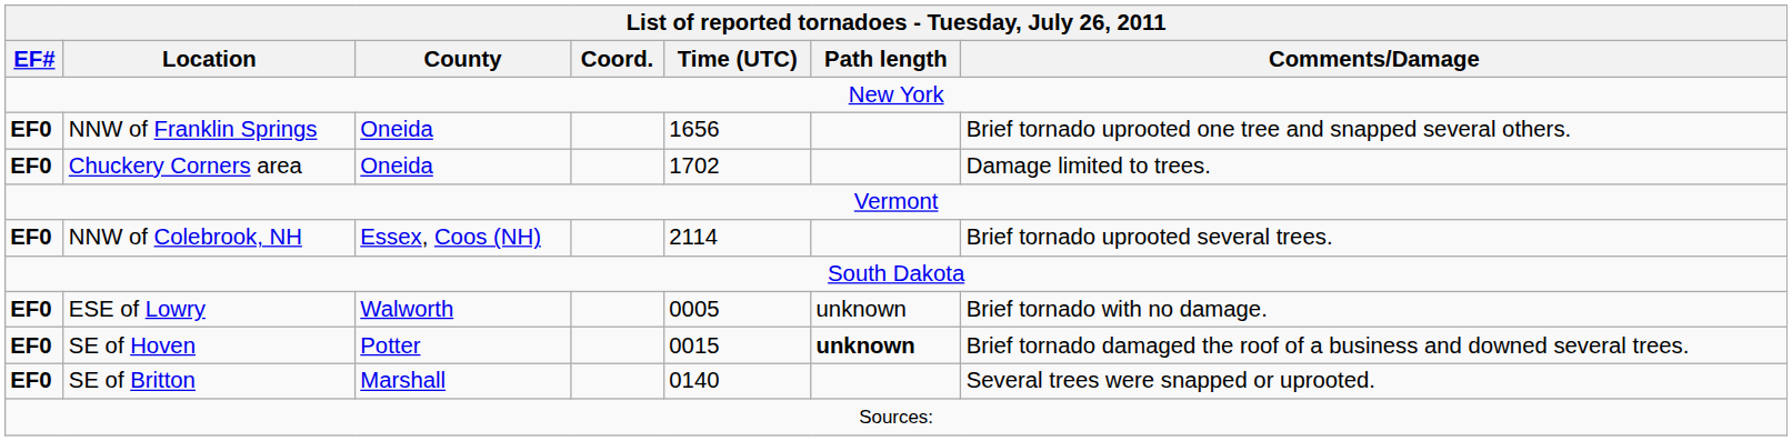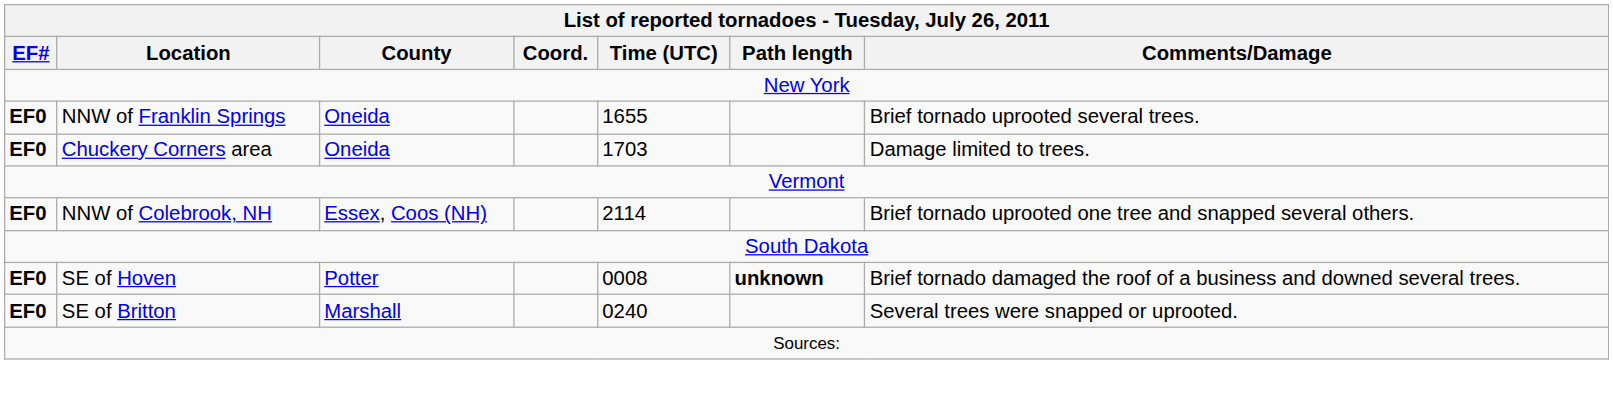NNW of Franklin Springs | Time (UTC): 1656 -> 1655
NNW of Franklin Springs | Comments/Damage: Brief tornado uprooted one tree and snapped several others. -> Brief tornado uprooted several trees.
Chuckery Corners area | Time (UTC): 1702 -> 1703
NNW of Colebrook, NH | Comments/Damage: Brief tornado uprooted several trees. -> Brief tornado uprooted one tree and snapped several others.
- row: EF0 | ESE of Lowry | Walworth | 0005 | unknown | Brief tornado with no damage.
SE of Hoven | Time (UTC): 0015 -> 0008
SE of Britton | Time (UTC): 0140 -> 0240
